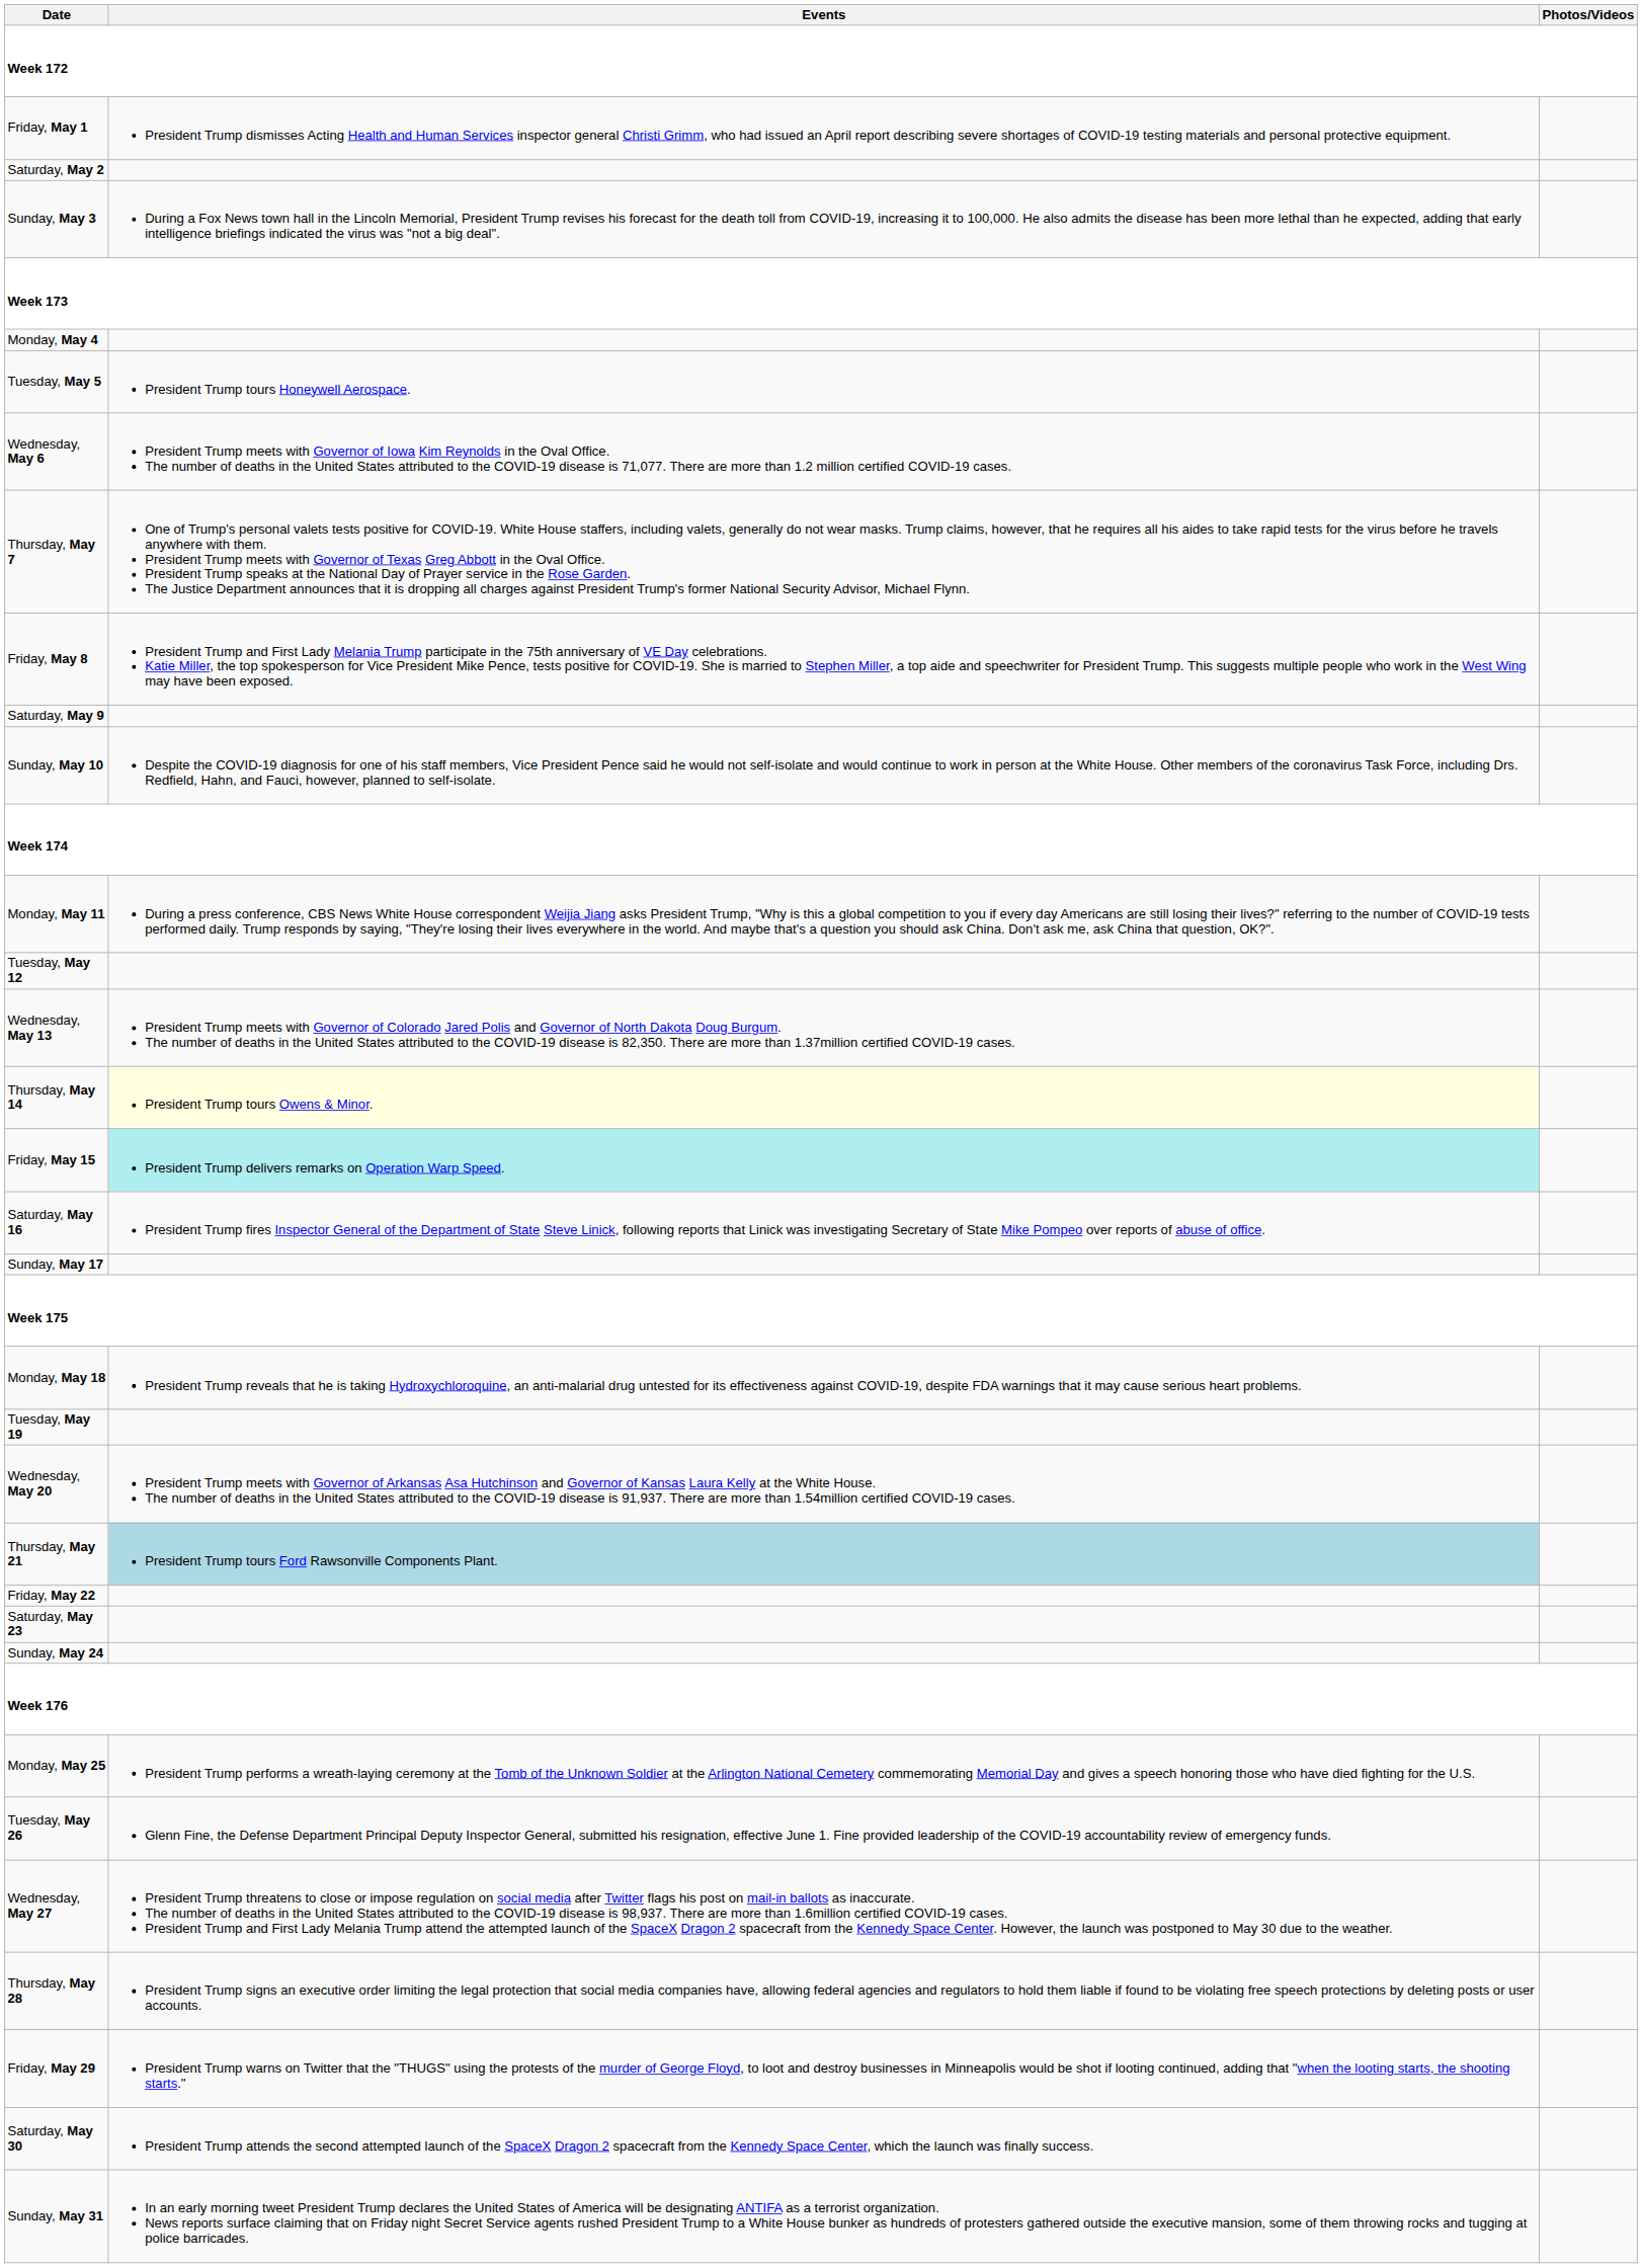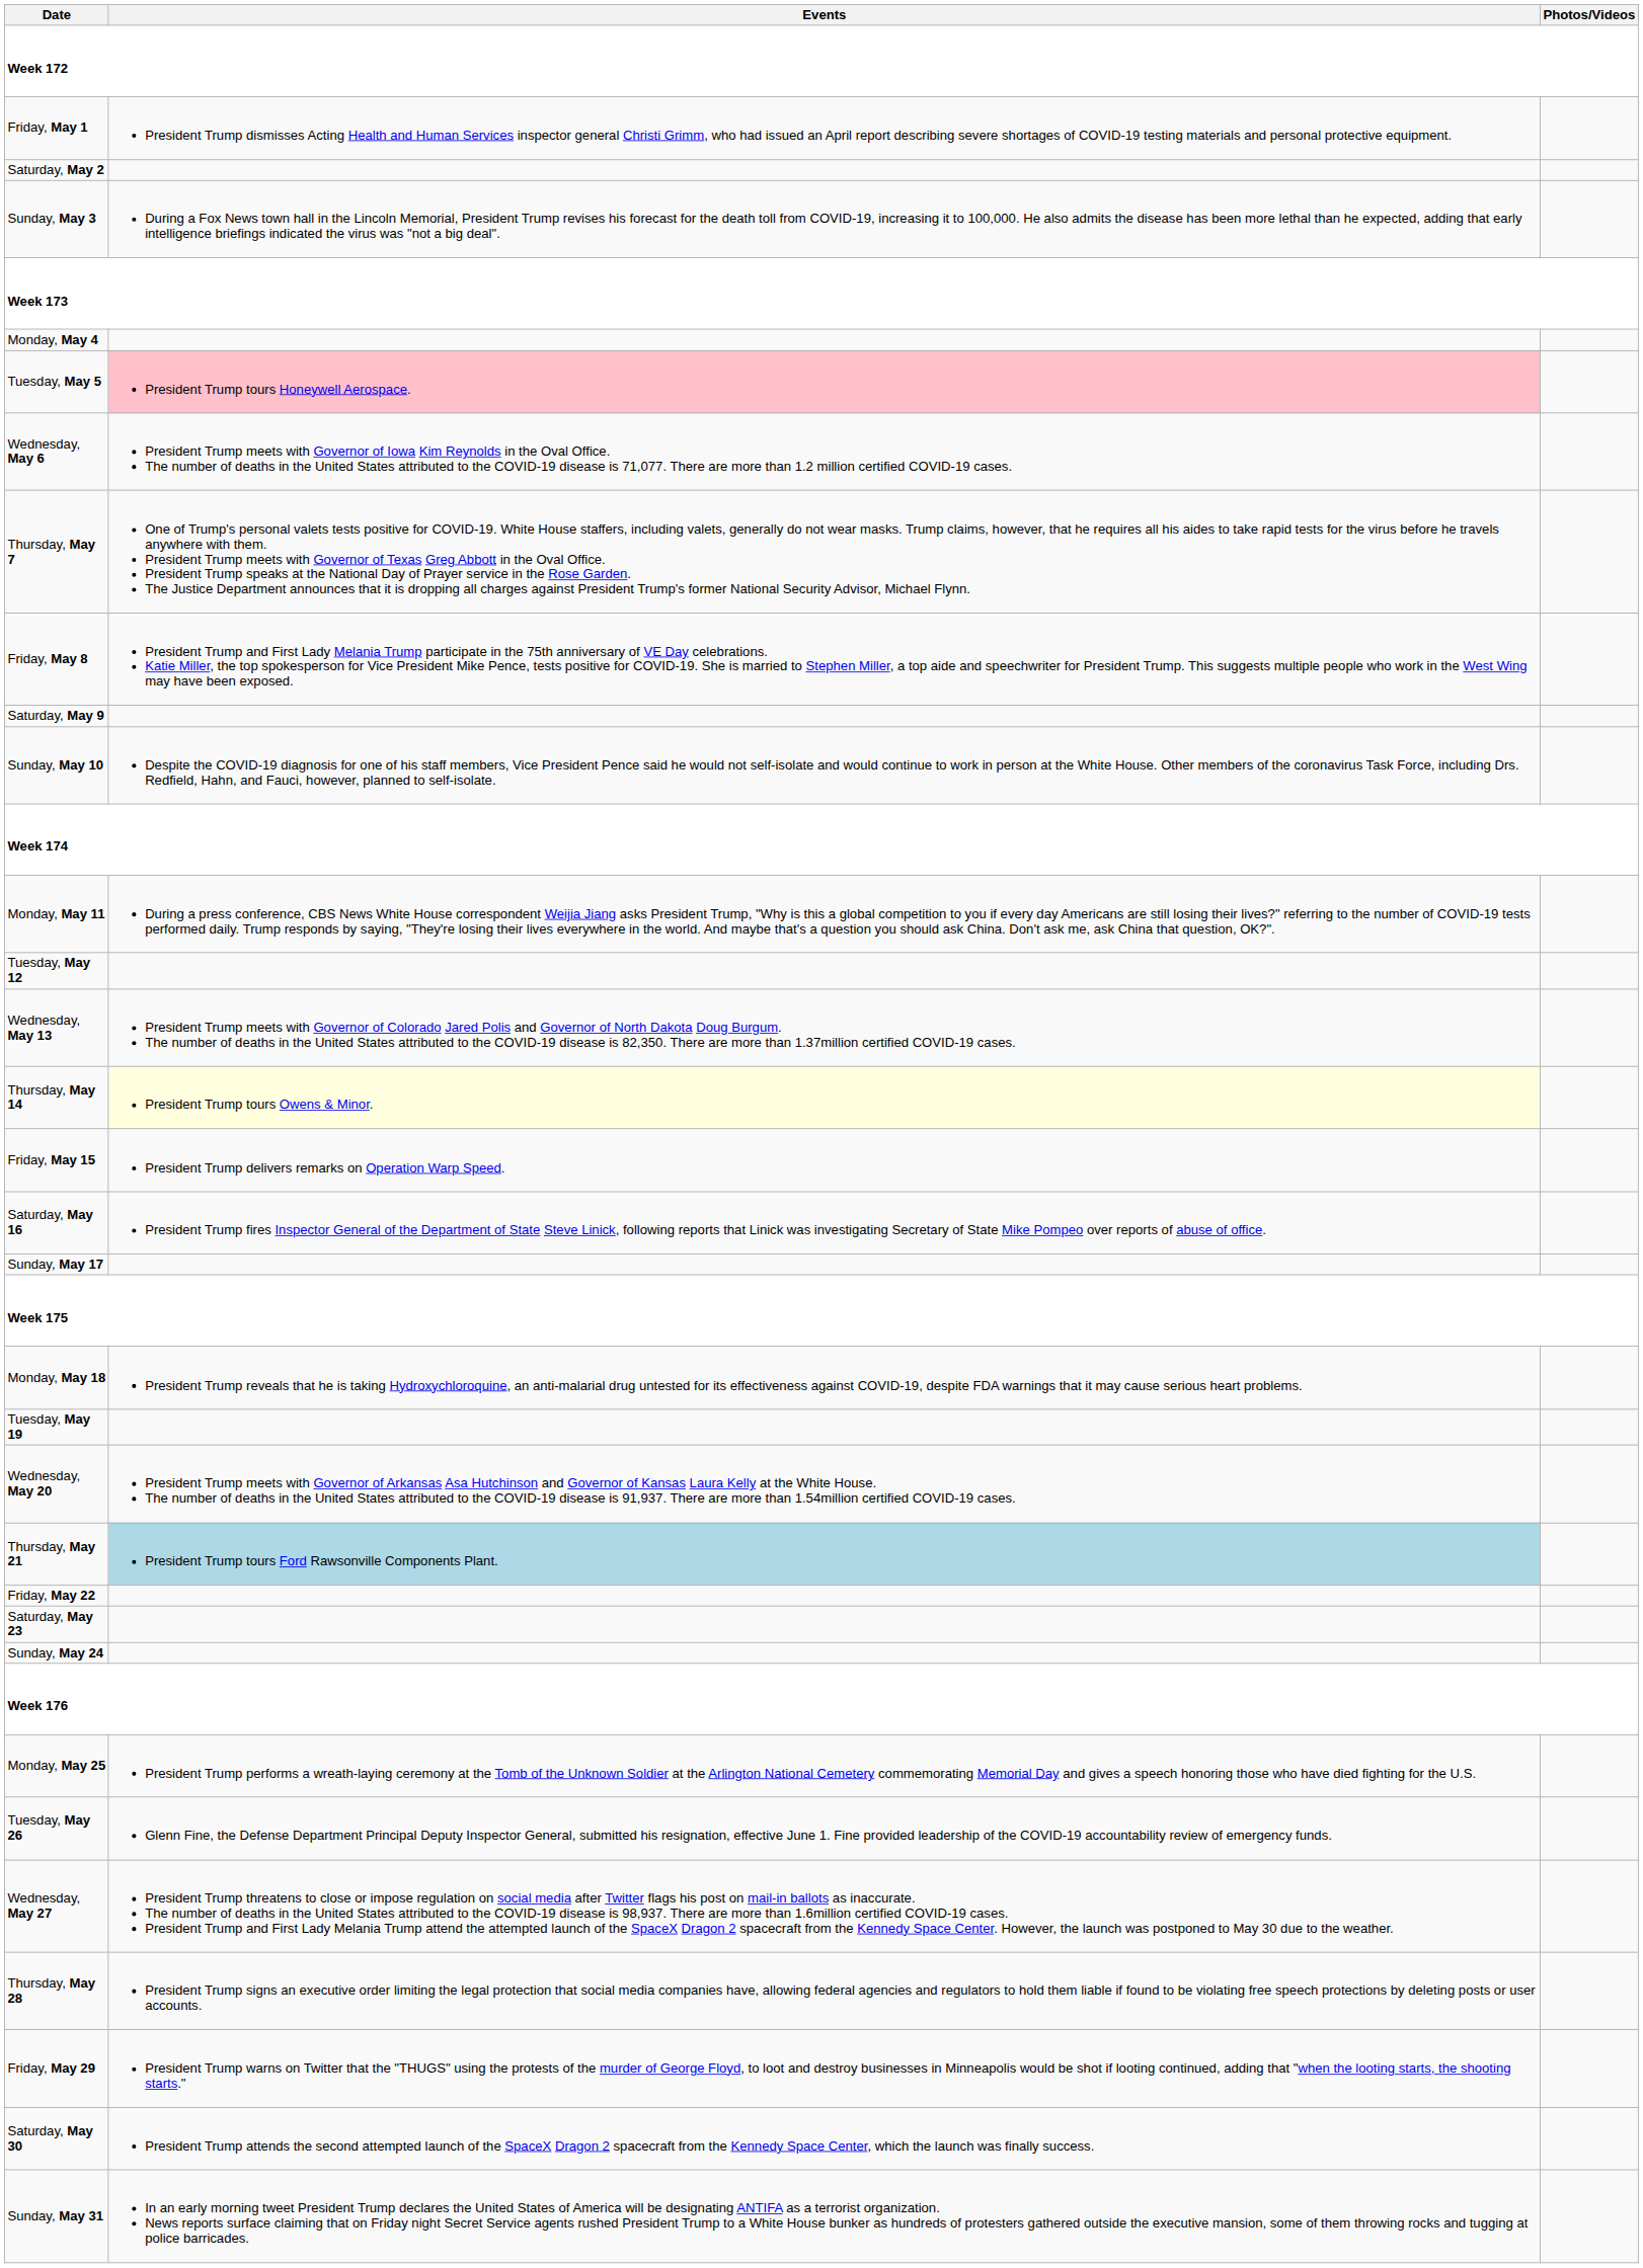Tuesday, May 5 | Events: no background -> pink background
Friday, May 15 | Events: paleturquoise background -> no background
